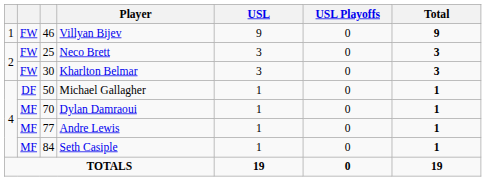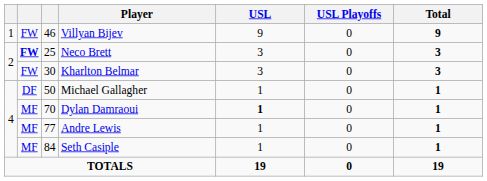Neco Brett | column 2: normal -> bold
Dylan Damraoui | USL: normal -> bold
